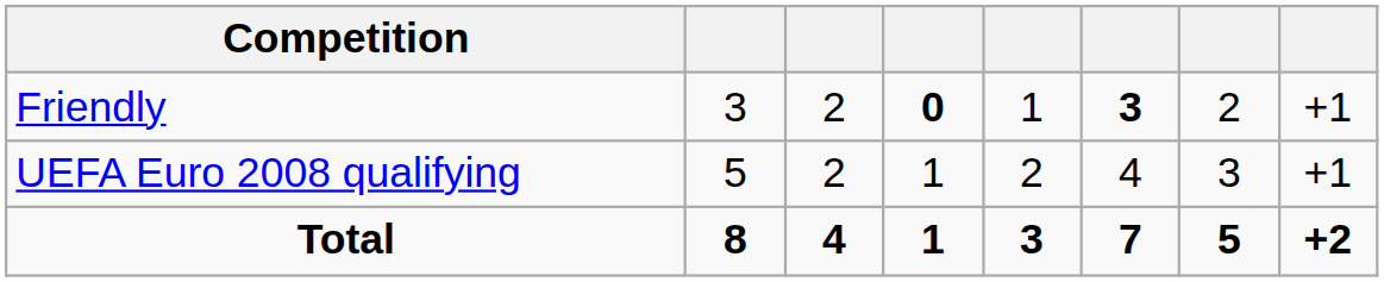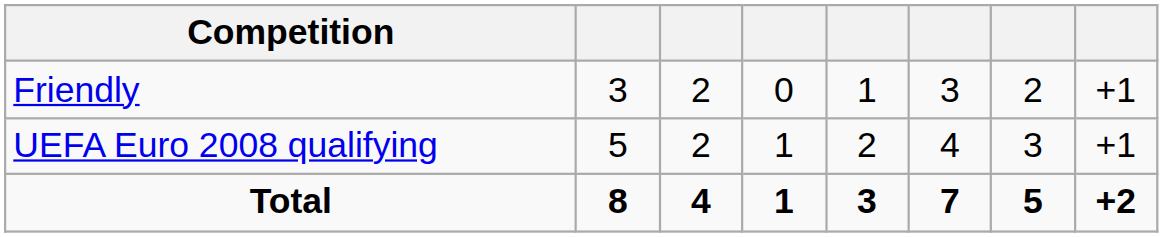Friendly | column 4: bold -> normal
Friendly | column 6: bold -> normal
